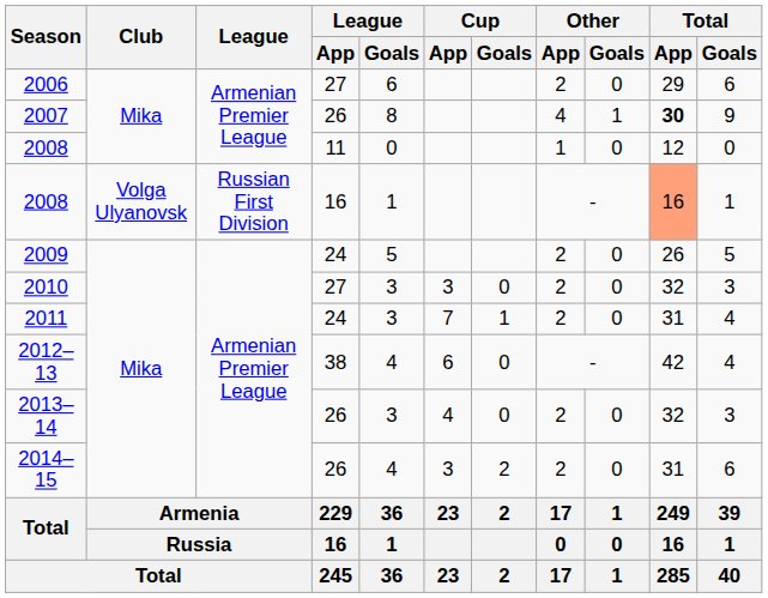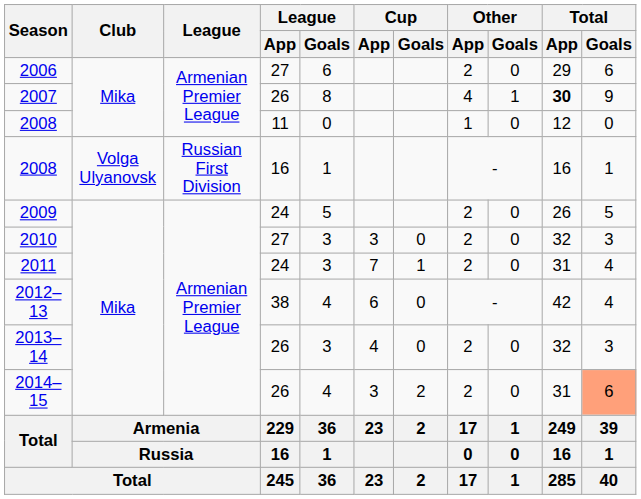2008 / 16 | Total / App: lightsalmon background -> no background
2014–15 | Total / Goals: no background -> lightsalmon background
